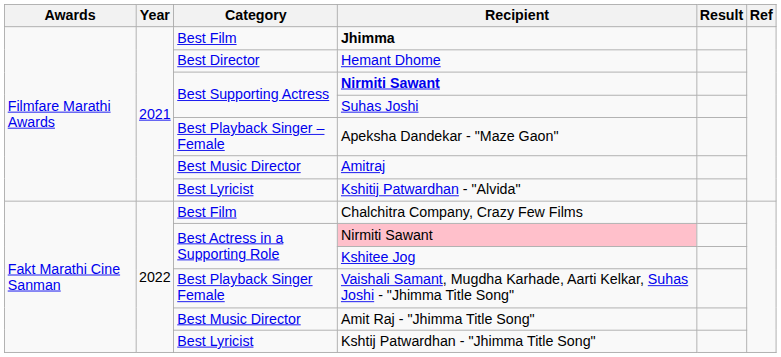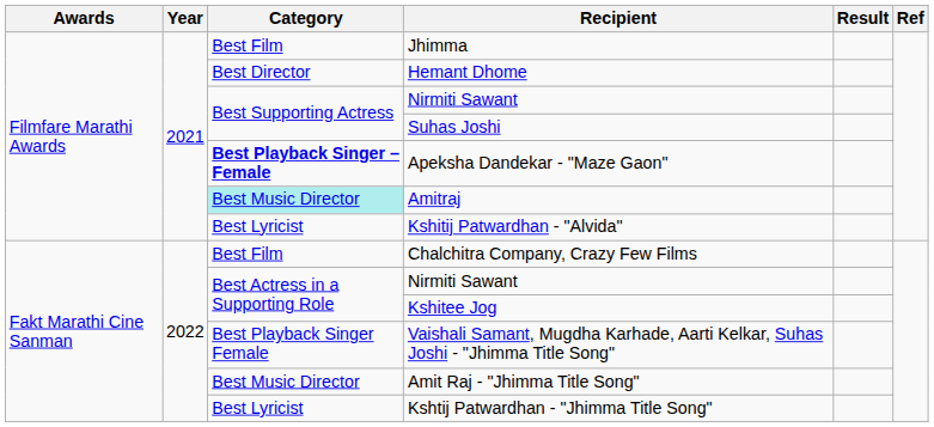Jhimma | Recipient: bold -> normal
Best Supporting Actress / Nirmiti Sawant | Recipient: bold -> normal
Apeksha Dandekar - "Maze Gaon" | Category: normal -> bold
Amitraj | Category: no background -> paleturquoise background
Best Actress in a Supporting Role / Nirmiti Sawant | Recipient: pink background -> no background
